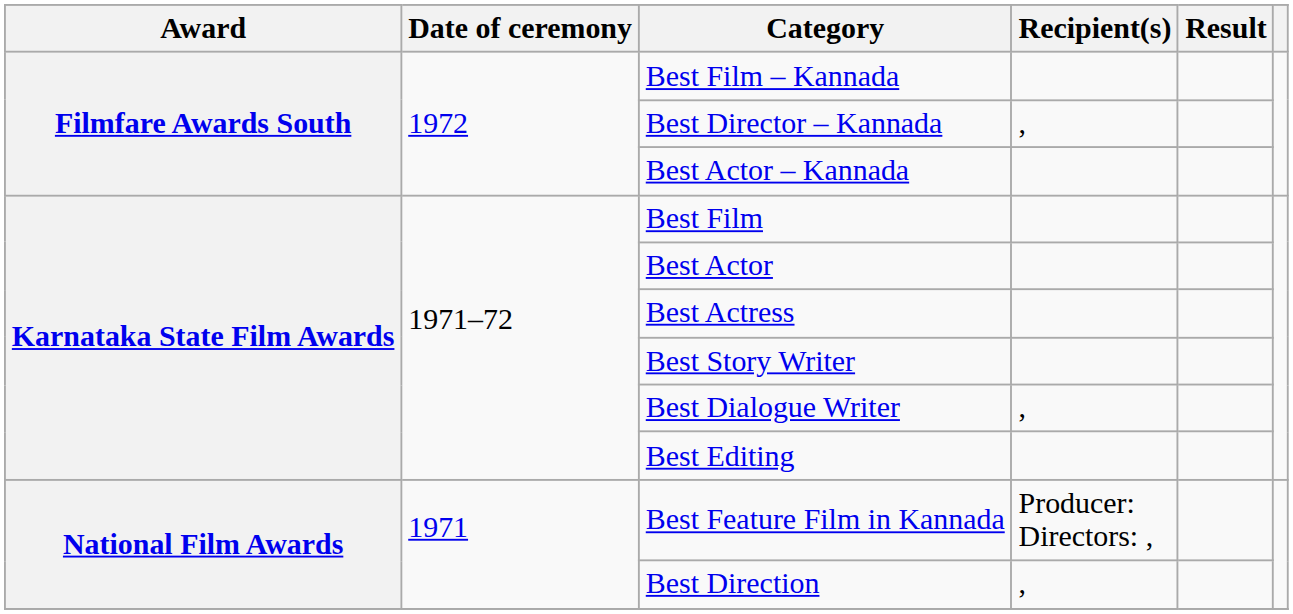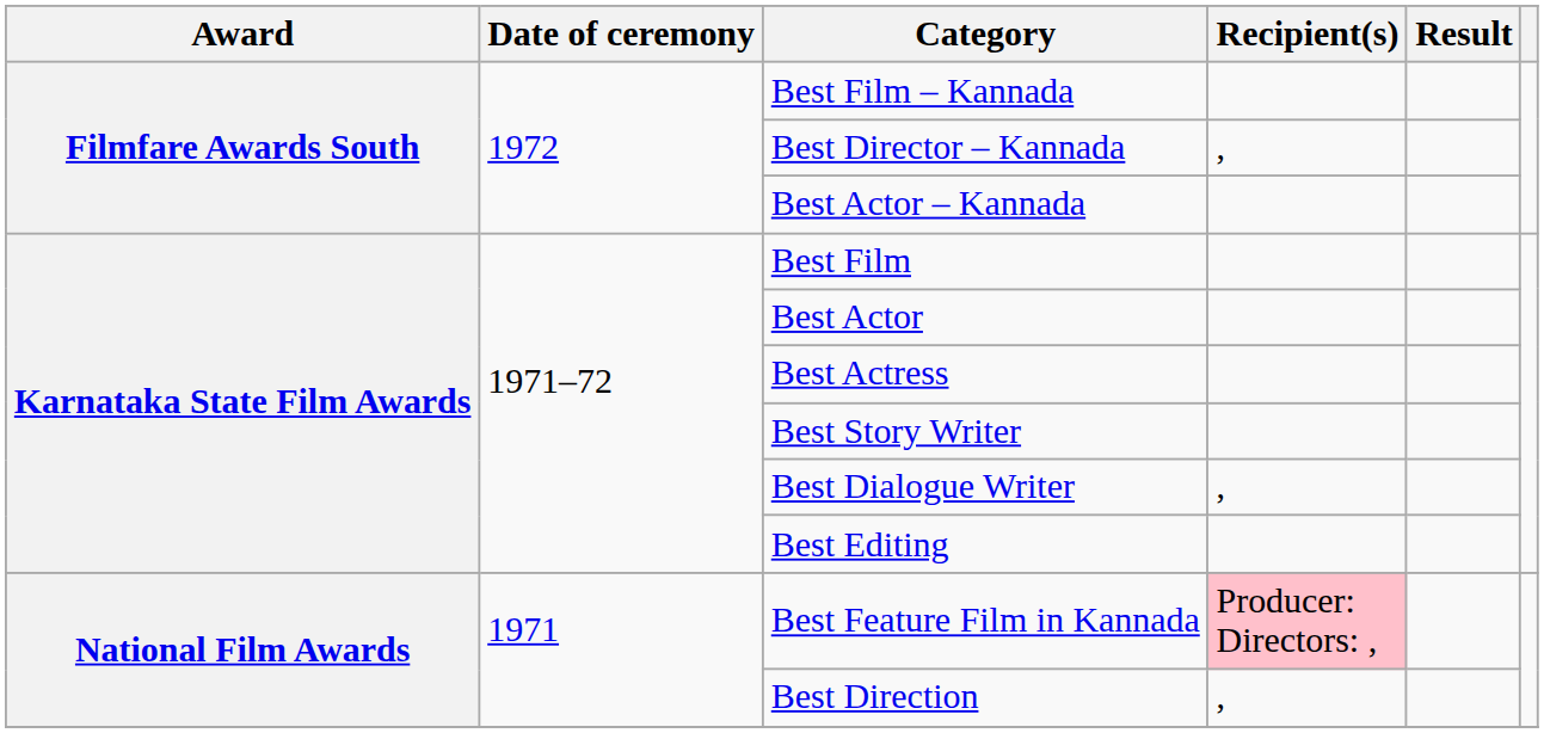Best Feature Film in Kannada | Recipient(s): no background -> pink background
